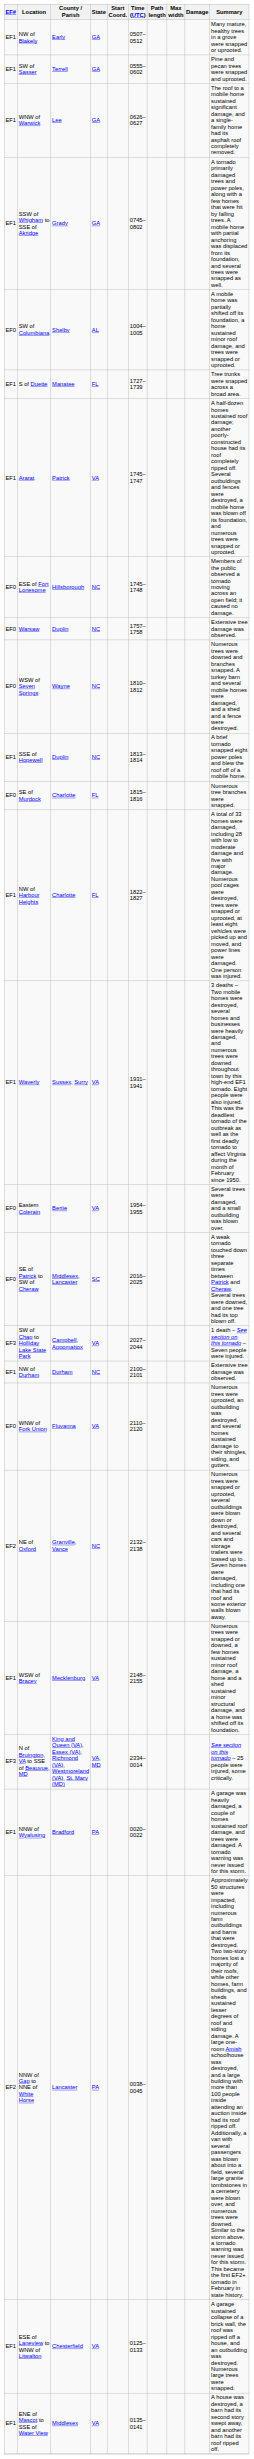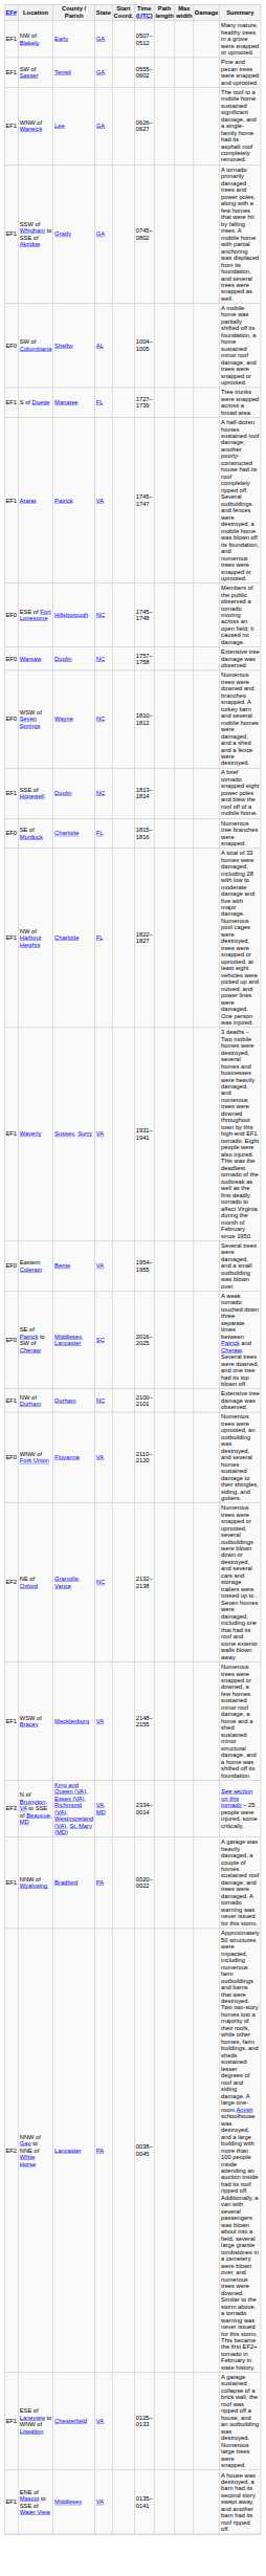- row: EF3 | SW of Chap to Holliday Lake State Park | Campbell, Appomattox | VA | 2027–2044 | 1 death – See section on this tornado – Seven people were injured.
